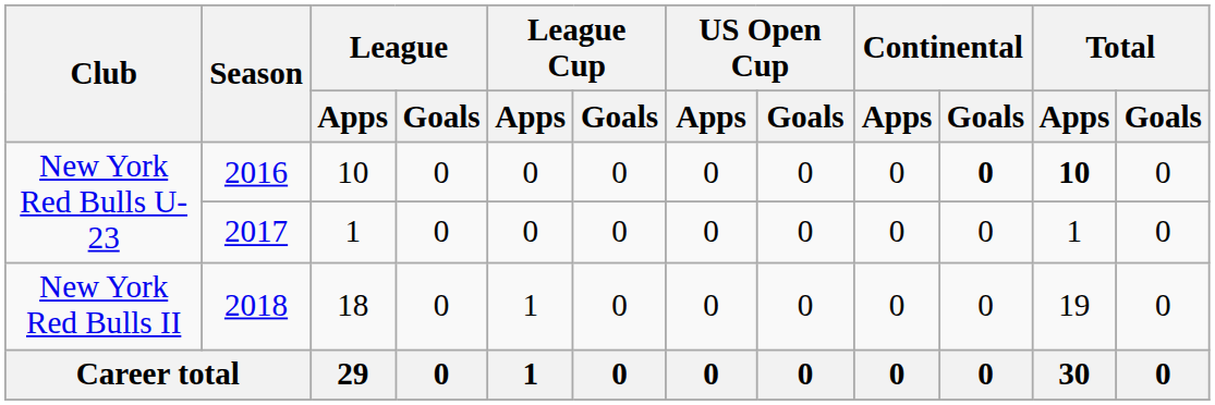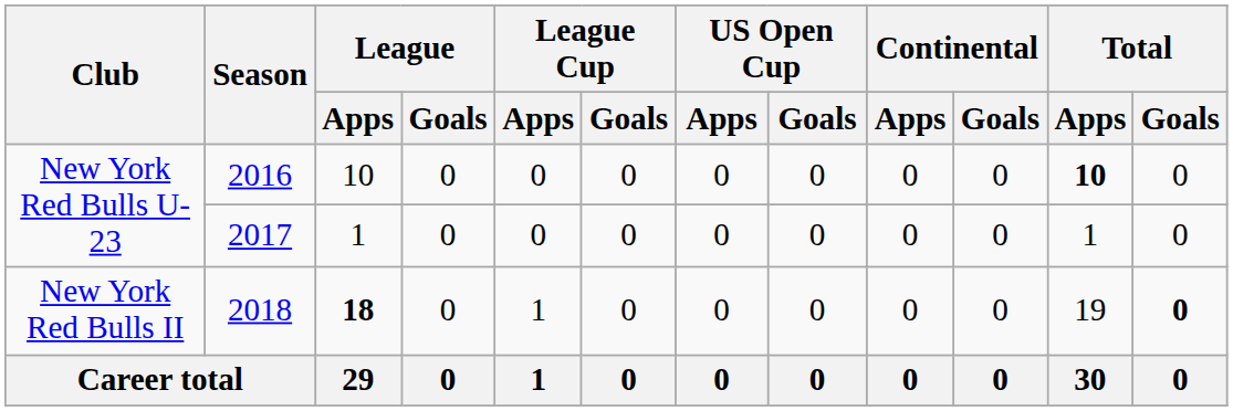2016 | Continental / Goals: bold -> normal
2018 | League / Apps: normal -> bold
2018 | Total / Goals: normal -> bold
